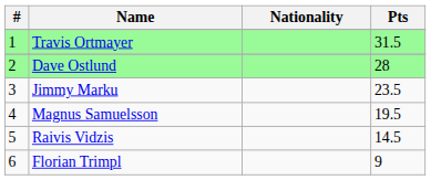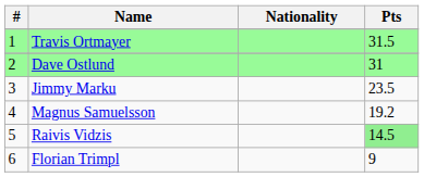Dave Ostlund | Pts: 28 -> 31
Magnus Samuelsson | Pts: 19.5 -> 19.2
Raivis Vidzis | Pts: no background -> lightgreen background
